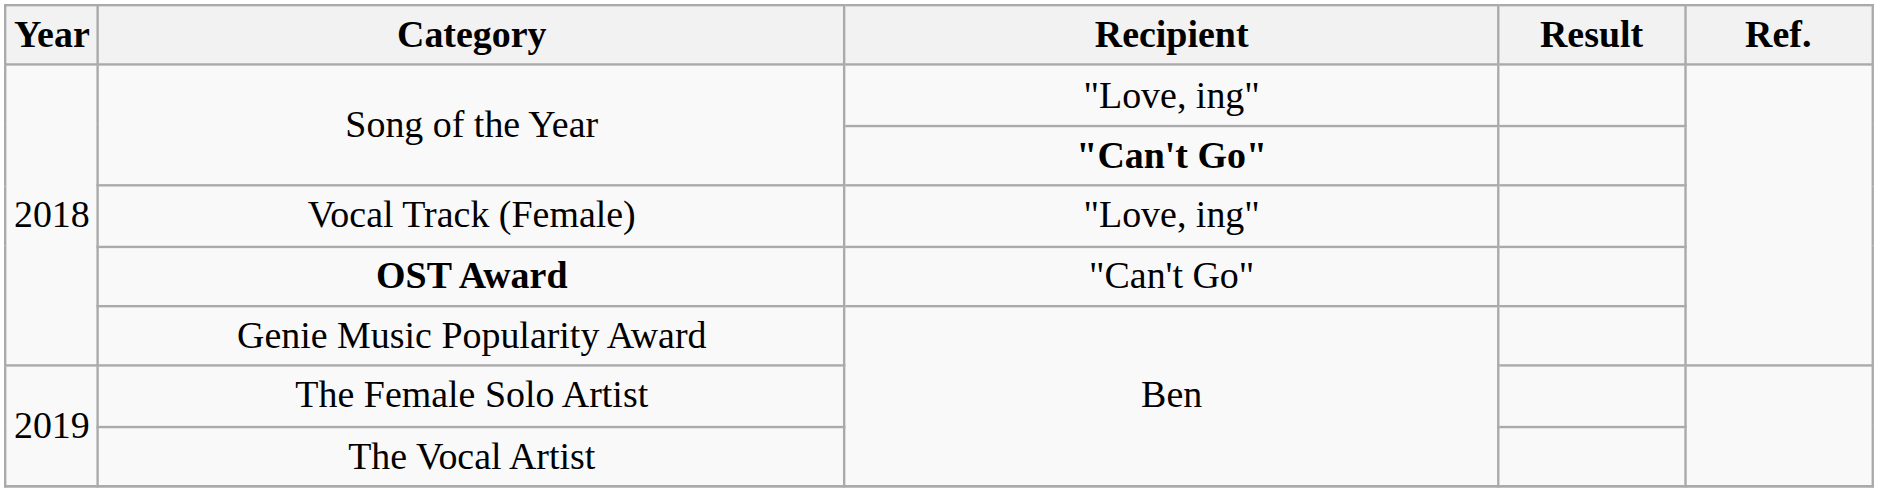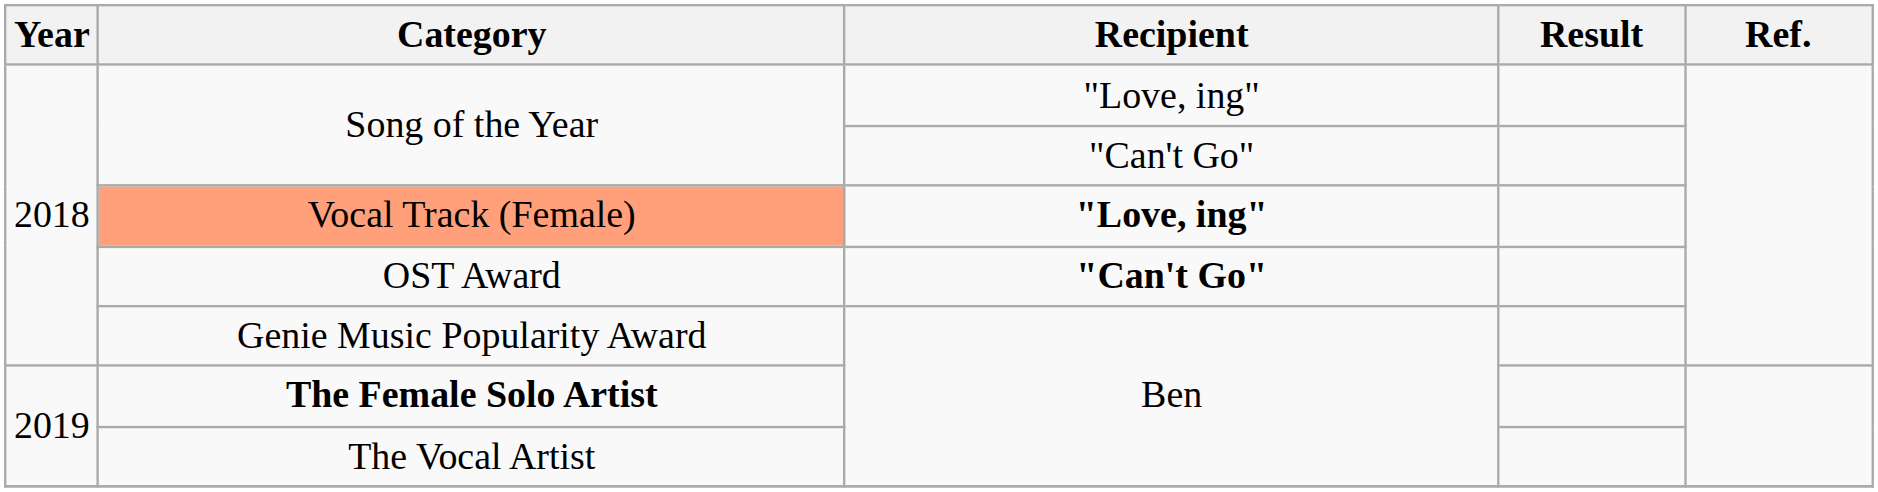Song of the Year / "Can't Go" | Recipient: bold -> normal
Vocal Track (Female) | Category: no background -> lightsalmon background
Vocal Track (Female) | Recipient: normal -> bold
OST Award | Category: bold -> normal
OST Award | Recipient: normal -> bold
The Female Solo Artist | Category: normal -> bold
